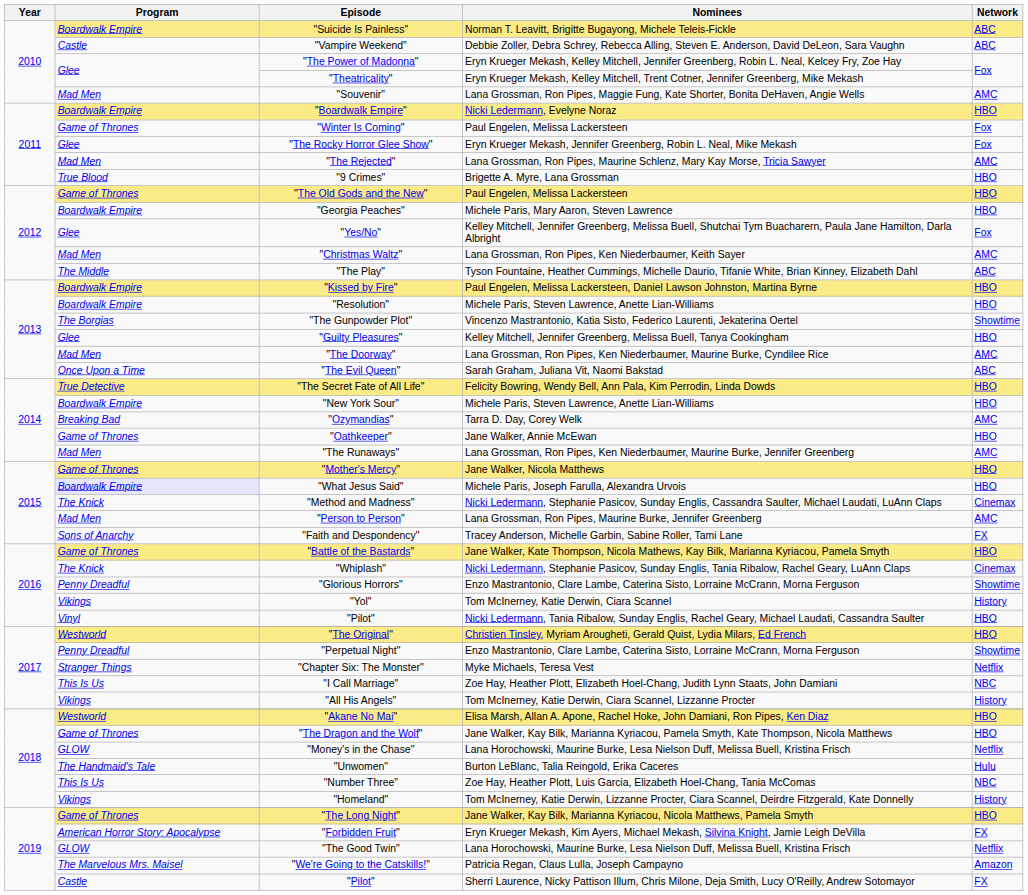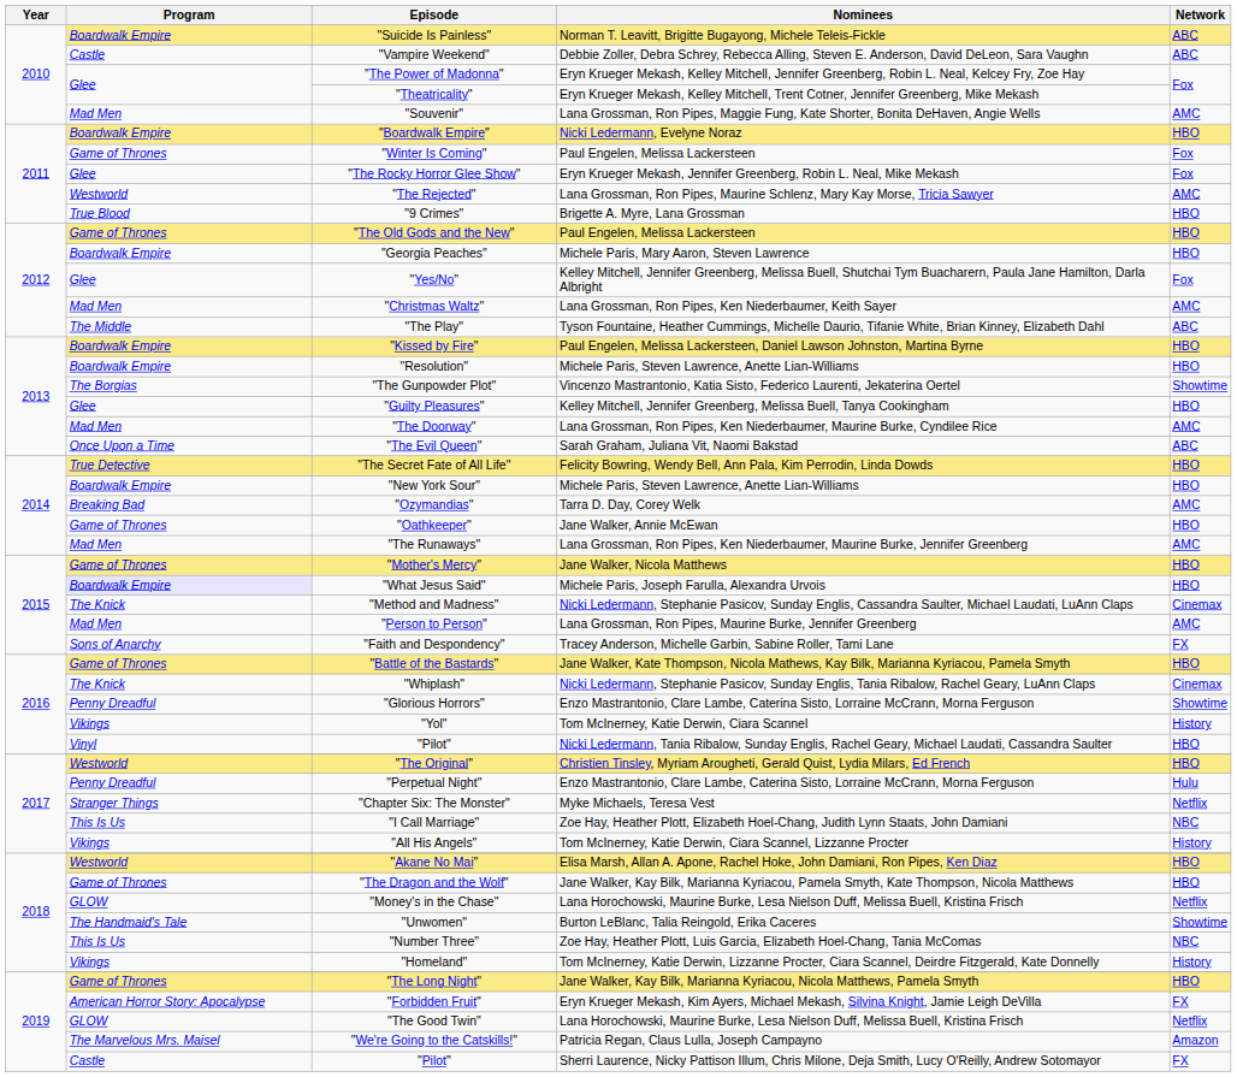"The Rejected" | Program: Mad Men -> Westworld
"Perpetual Night" | Network: Showtime -> Hulu
"Unwomen" | Network: Hulu -> Showtime
